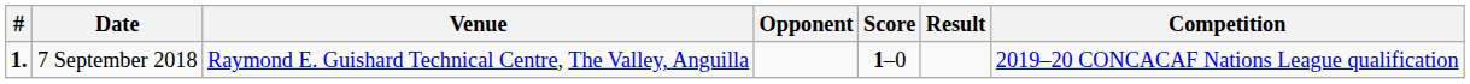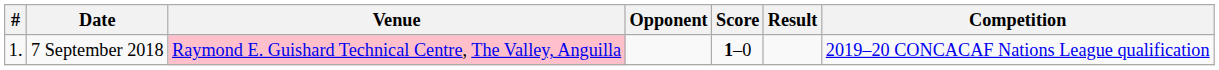7 September 2018 | #: bold -> normal
7 September 2018 | Venue: no background -> pink background
